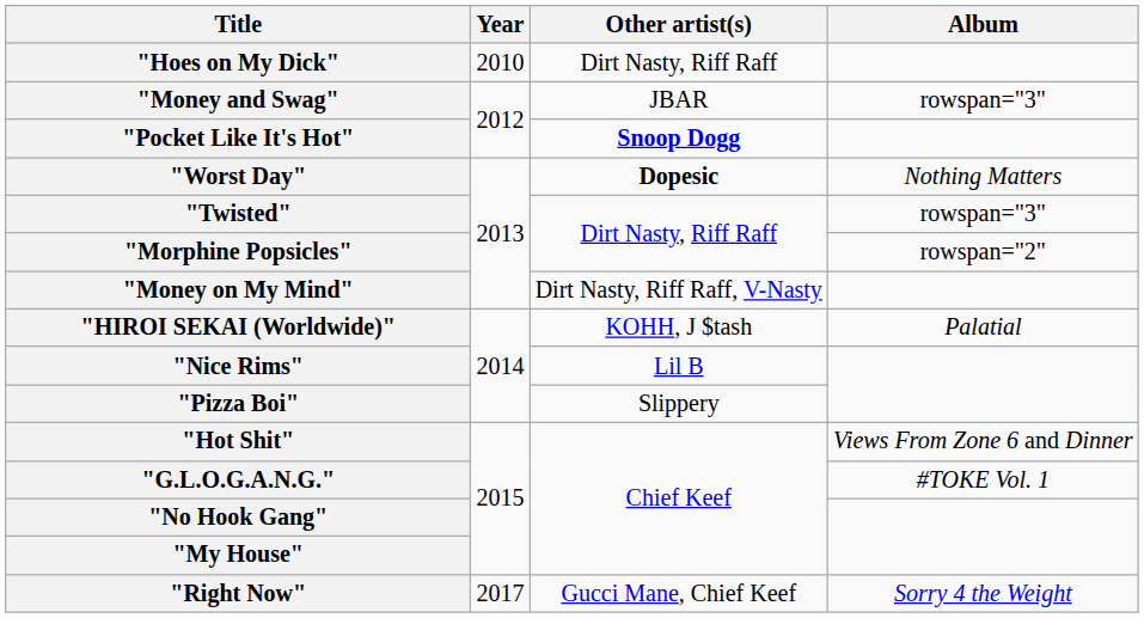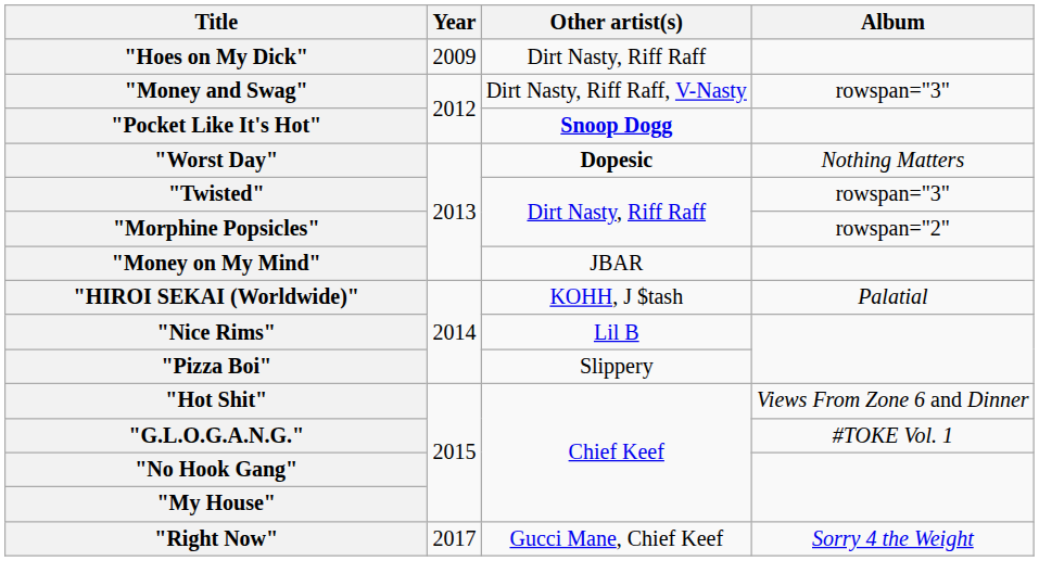"Hoes on My Dick" | Year: 2010 -> 2009
"Money and Swag" | Other artist(s): JBAR -> Dirt Nasty, Riff Raff, V-Nasty
"Money on My Mind" | Other artist(s): Dirt Nasty, Riff Raff, V-Nasty -> JBAR
